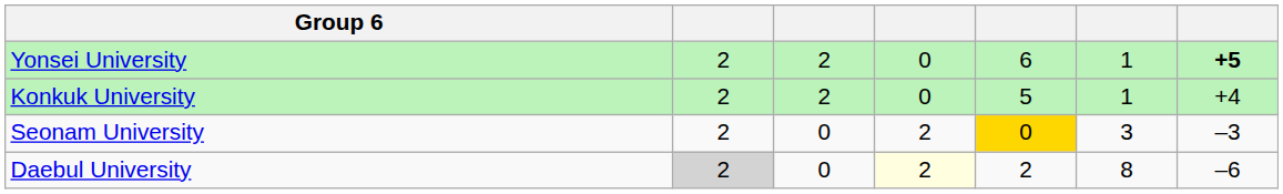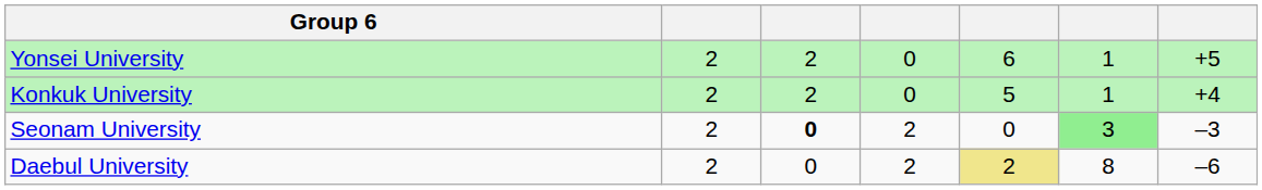Yonsei University | column 7: bold -> normal
Seonam University | column 3: normal -> bold
Seonam University | column 5: gold background -> no background
Seonam University | column 6: no background -> lightgreen background
Daebul University | column 2: lightgrey background -> no background
Daebul University | column 4: lightyellow background -> no background
Daebul University | column 5: no background -> khaki background
